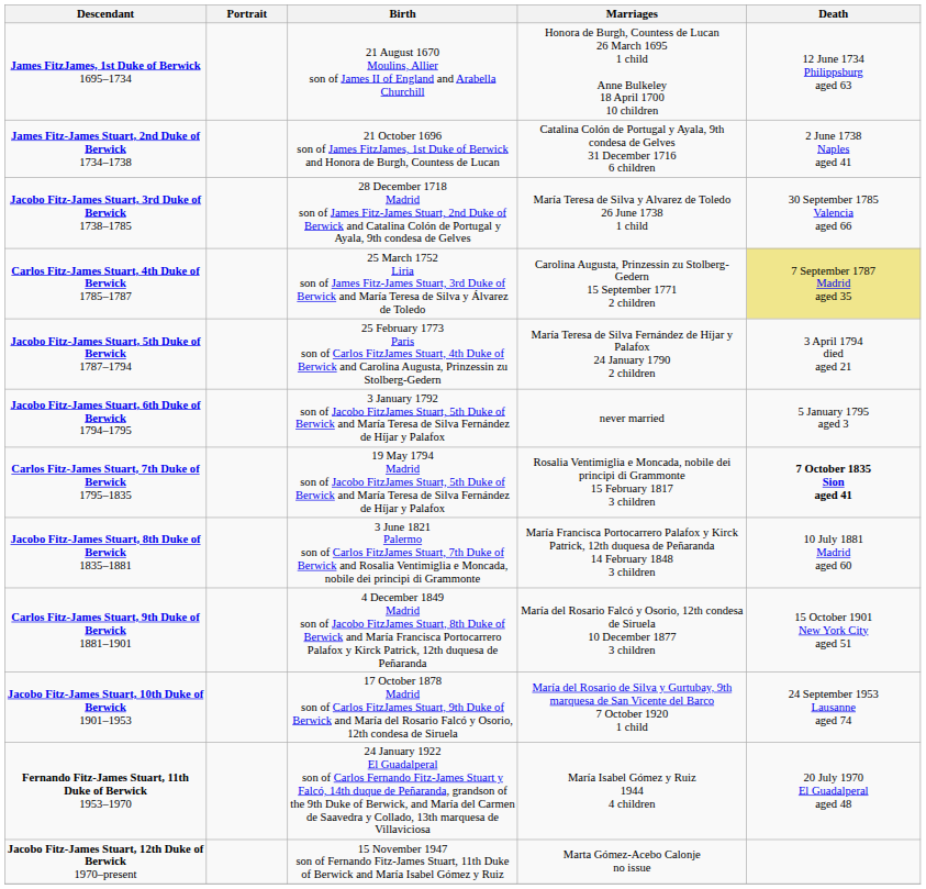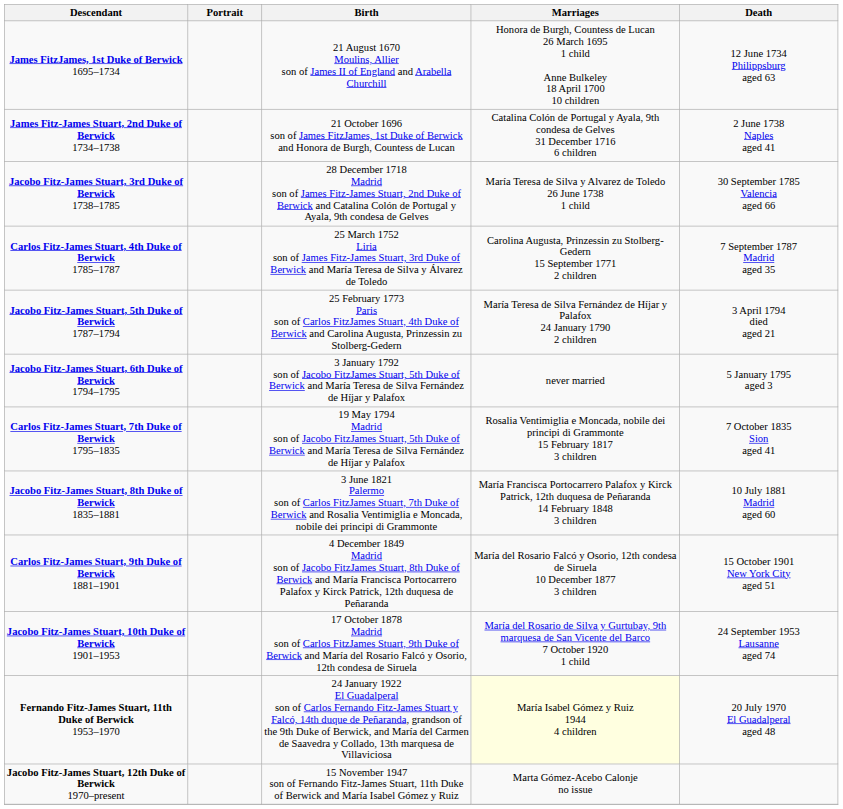Carlos Fitz-James Stuart, 4th Duke of Berwick 1785–1787 | Death: khaki background -> no background
Carlos Fitz-James Stuart, 7th Duke of Berwick 1795–1835 | Death: bold -> normal
Fernando Fitz-James Stuart, 11th Duke of Berwick 1953–1970 | Marriages: no background -> lightyellow background
